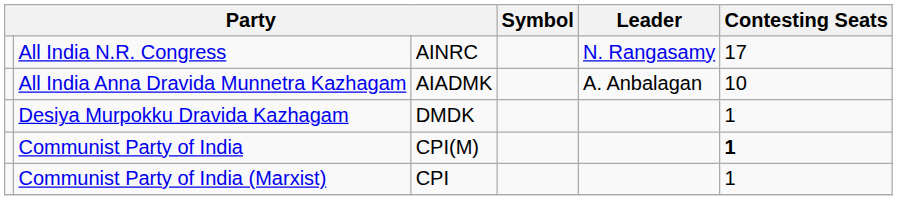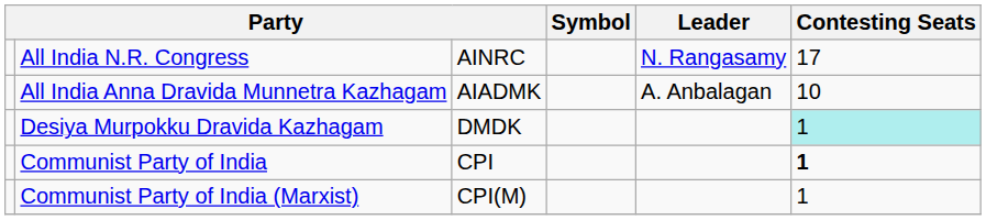Desiya Murpokku Dravida Kazhagam | Contesting Seats: no background -> paleturquoise background
Communist Party of India | column 3: CPI(M) -> CPI
Communist Party of India (Marxist) | column 3: CPI -> CPI(M)
